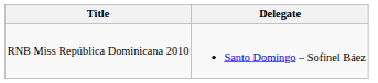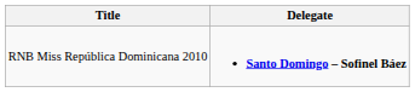RNB Miss República Dominicana 2010 | Delegate: normal -> bold
